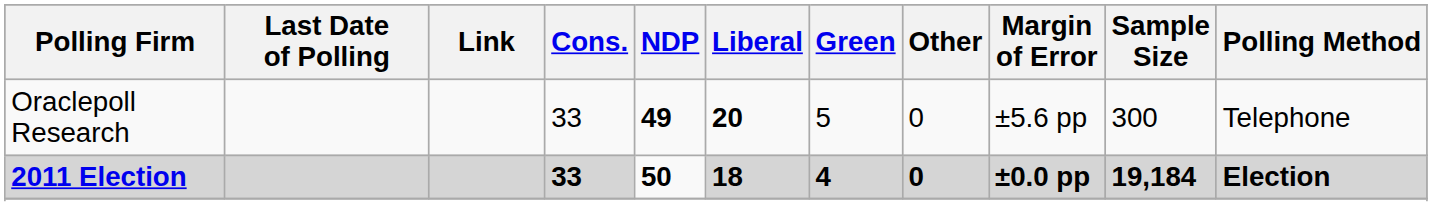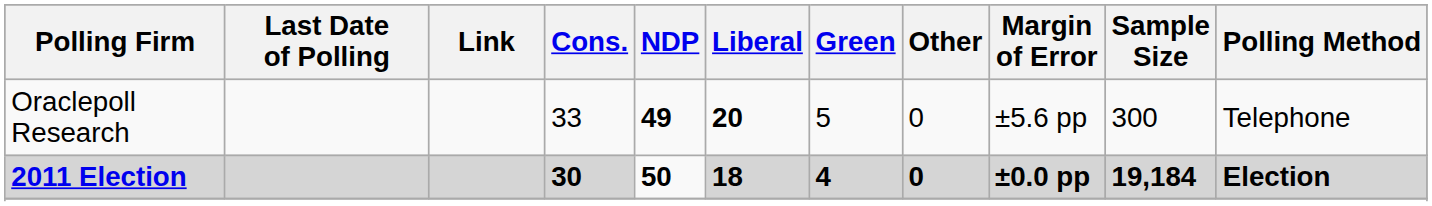2011 Election | Cons.: 33 -> 30
